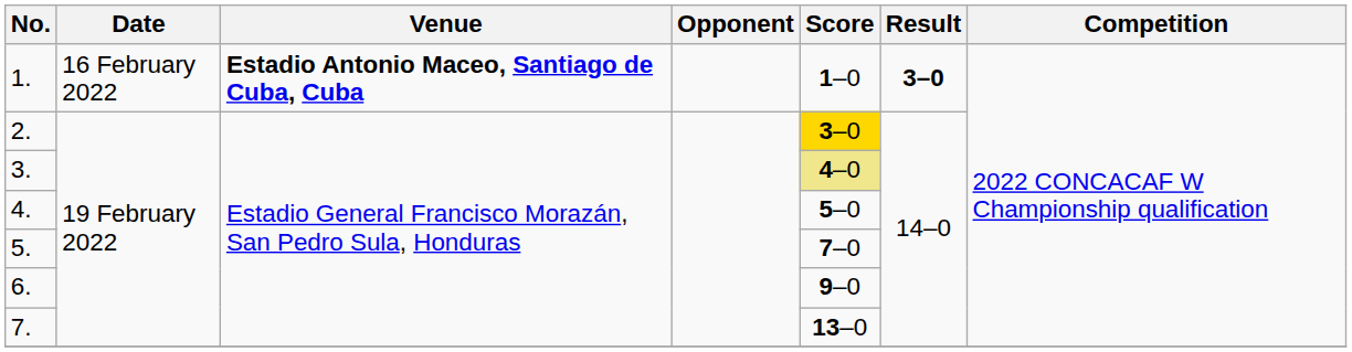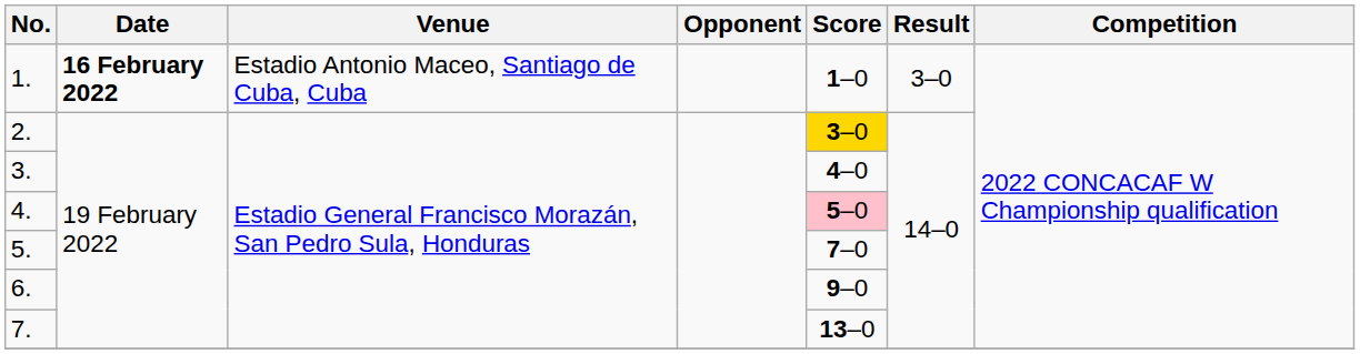1. | Date: normal -> bold
1. | Venue: bold -> normal
1. | Result: bold -> normal
3. | Score: khaki background -> no background
4. | Score: no background -> pink background
